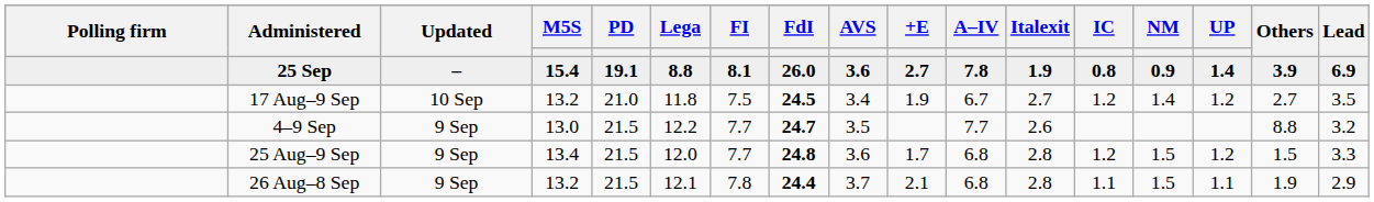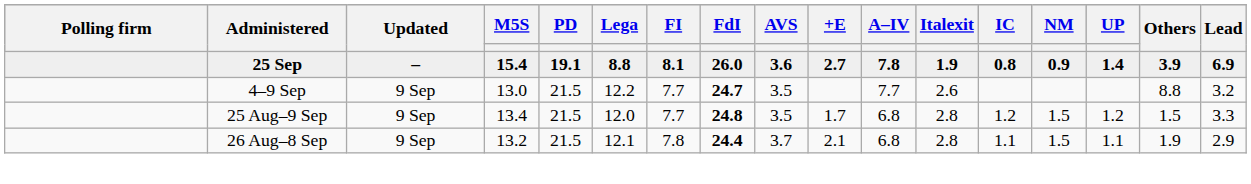- row: 17 Aug–9 Sep | 10 Sep | 13.2 | 21.0 | 11.8 | 7.5 | 24.5 | 3.4 | 1.9 | 6.7 | 2.7 | 1.2 | 1.4 | 1.2 | 2.7 | 3.5
25 Aug–9 Sep | AVS: 3.6 -> 3.5
